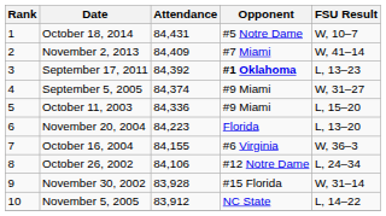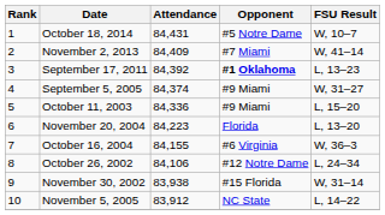November 30, 2002 | Attendance: 83,928 -> 83,938
